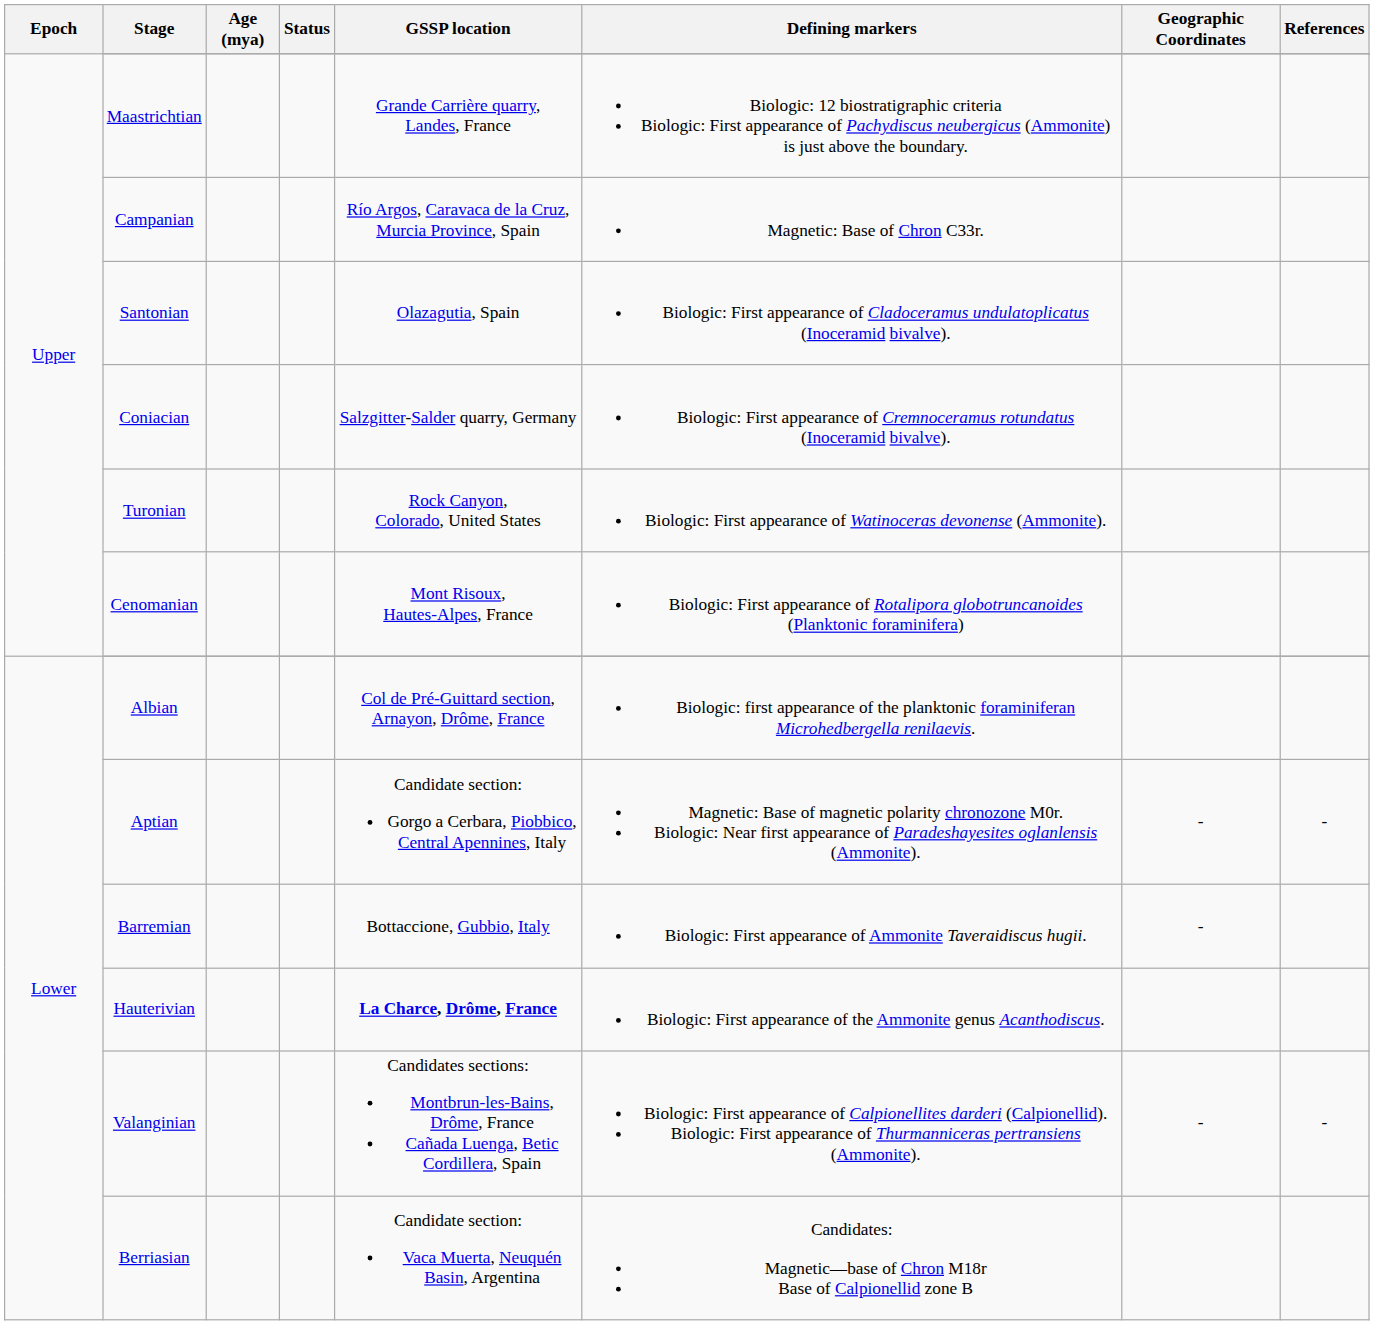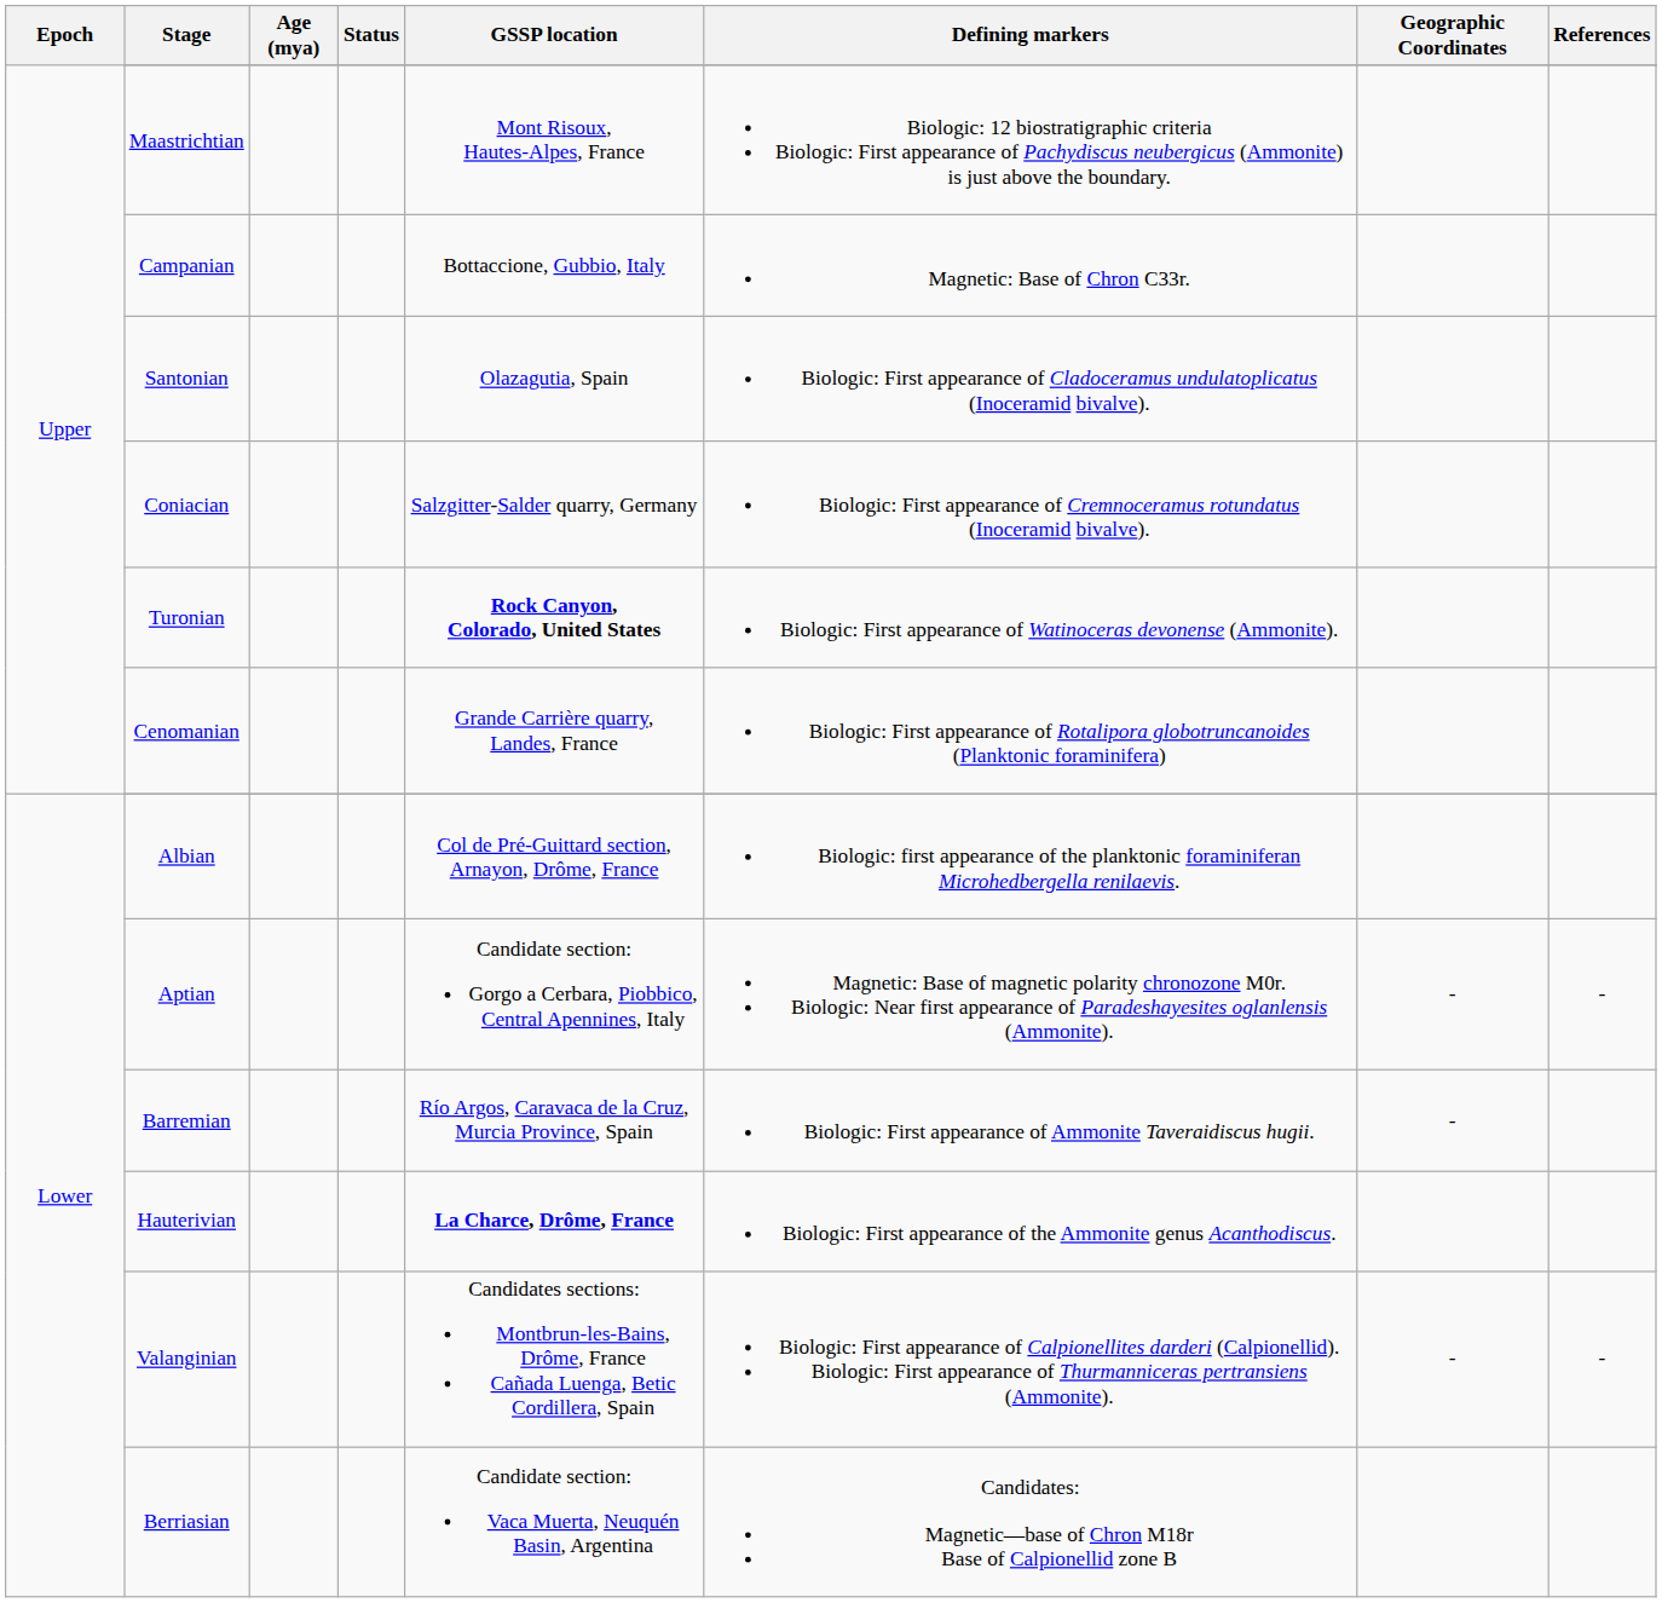Maastrichtian | GSSP location: Grande Carrière quarry, Landes, France -> Mont Risoux, Hautes-Alpes, France
Campanian | GSSP location: Río Argos, Caravaca de la Cruz, Murcia Province, Spain -> Bottaccione, Gubbio, Italy
Turonian | GSSP location: normal -> bold
Cenomanian | GSSP location: Mont Risoux, Hautes-Alpes, France -> Grande Carrière quarry, Landes, France
Barremian | GSSP location: Bottaccione, Gubbio, Italy -> Río Argos, Caravaca de la Cruz, Murcia Province, Spain
